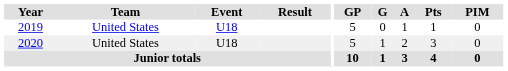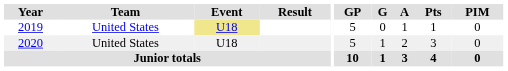2019 | Event: no background -> khaki background
